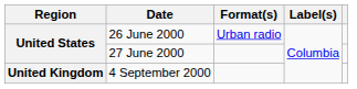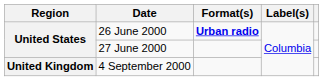26 June 2000 | Format(s): normal -> bold
